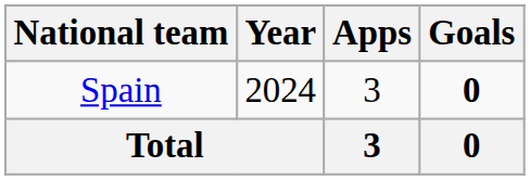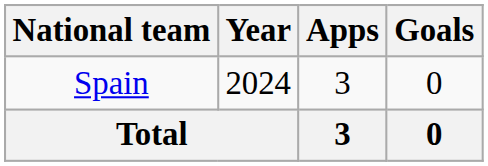Spain | Goals: bold -> normal
